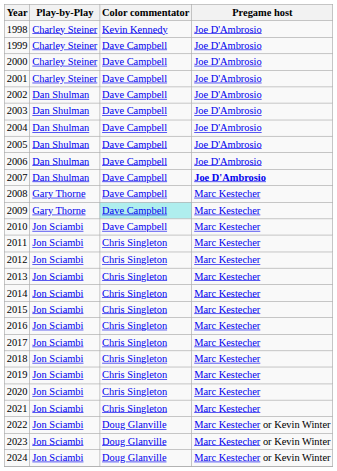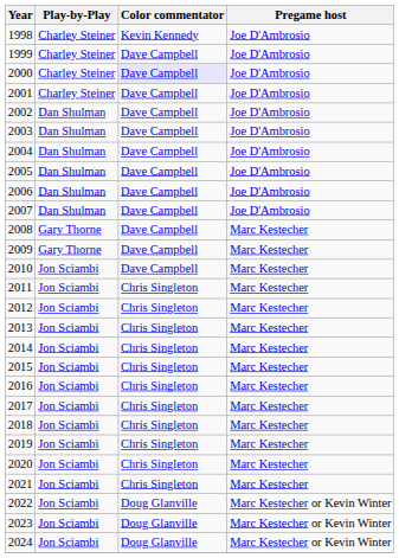2000 | Color commentator: no background -> lavender background
2007 | Pregame host: bold -> normal
2009 | Color commentator: paleturquoise background -> no background
